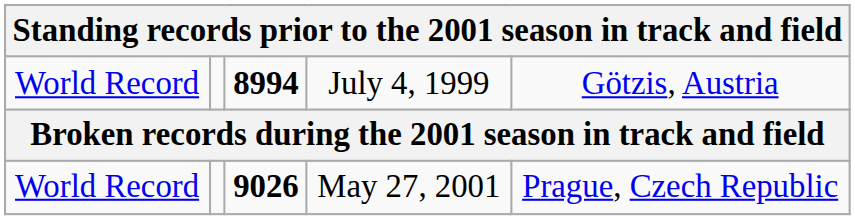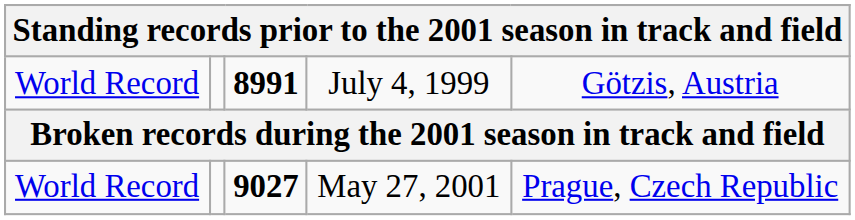July 4, 1999 | column 3: 8994 -> 8991
May 27, 2001 | column 3: 9026 -> 9027
